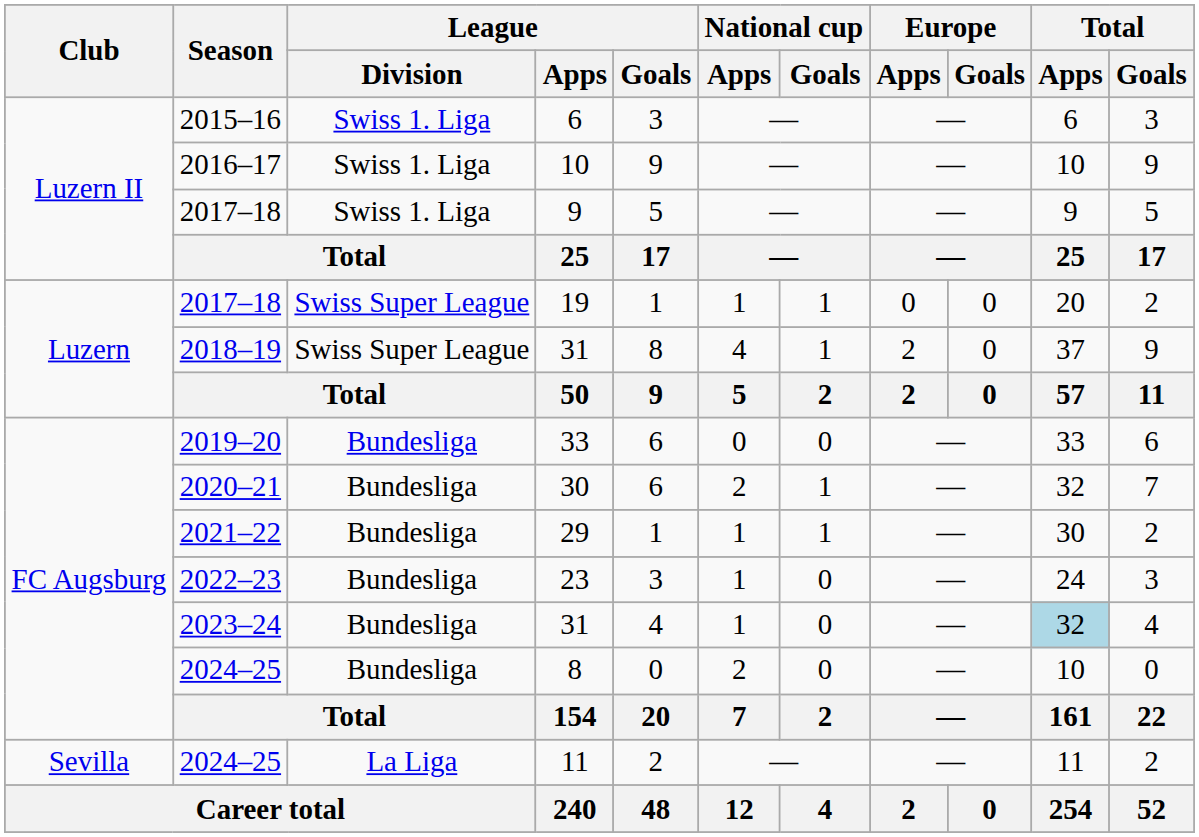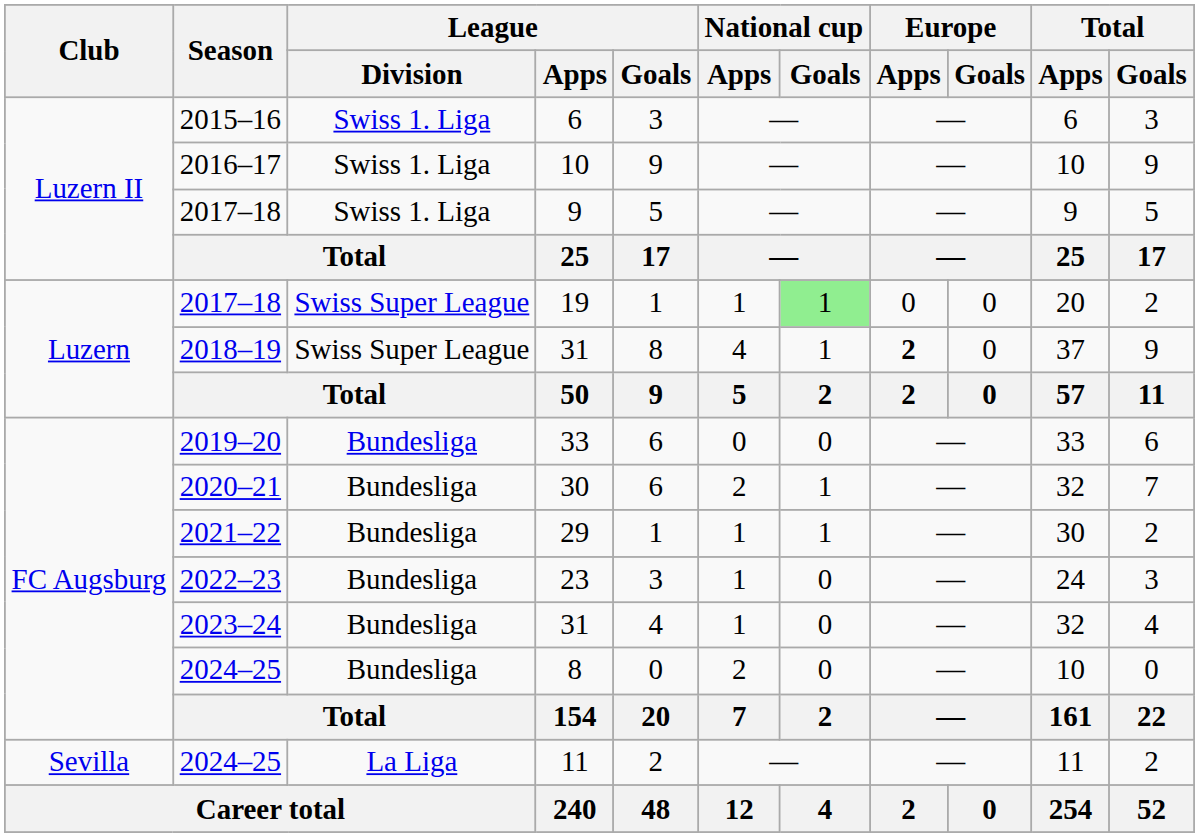19 | National cup / Goals: no background -> lightgreen background
2018–19 / 31 | Europe / Apps: normal -> bold
2023–24 / 31 | Total / Apps: lightblue background -> no background
